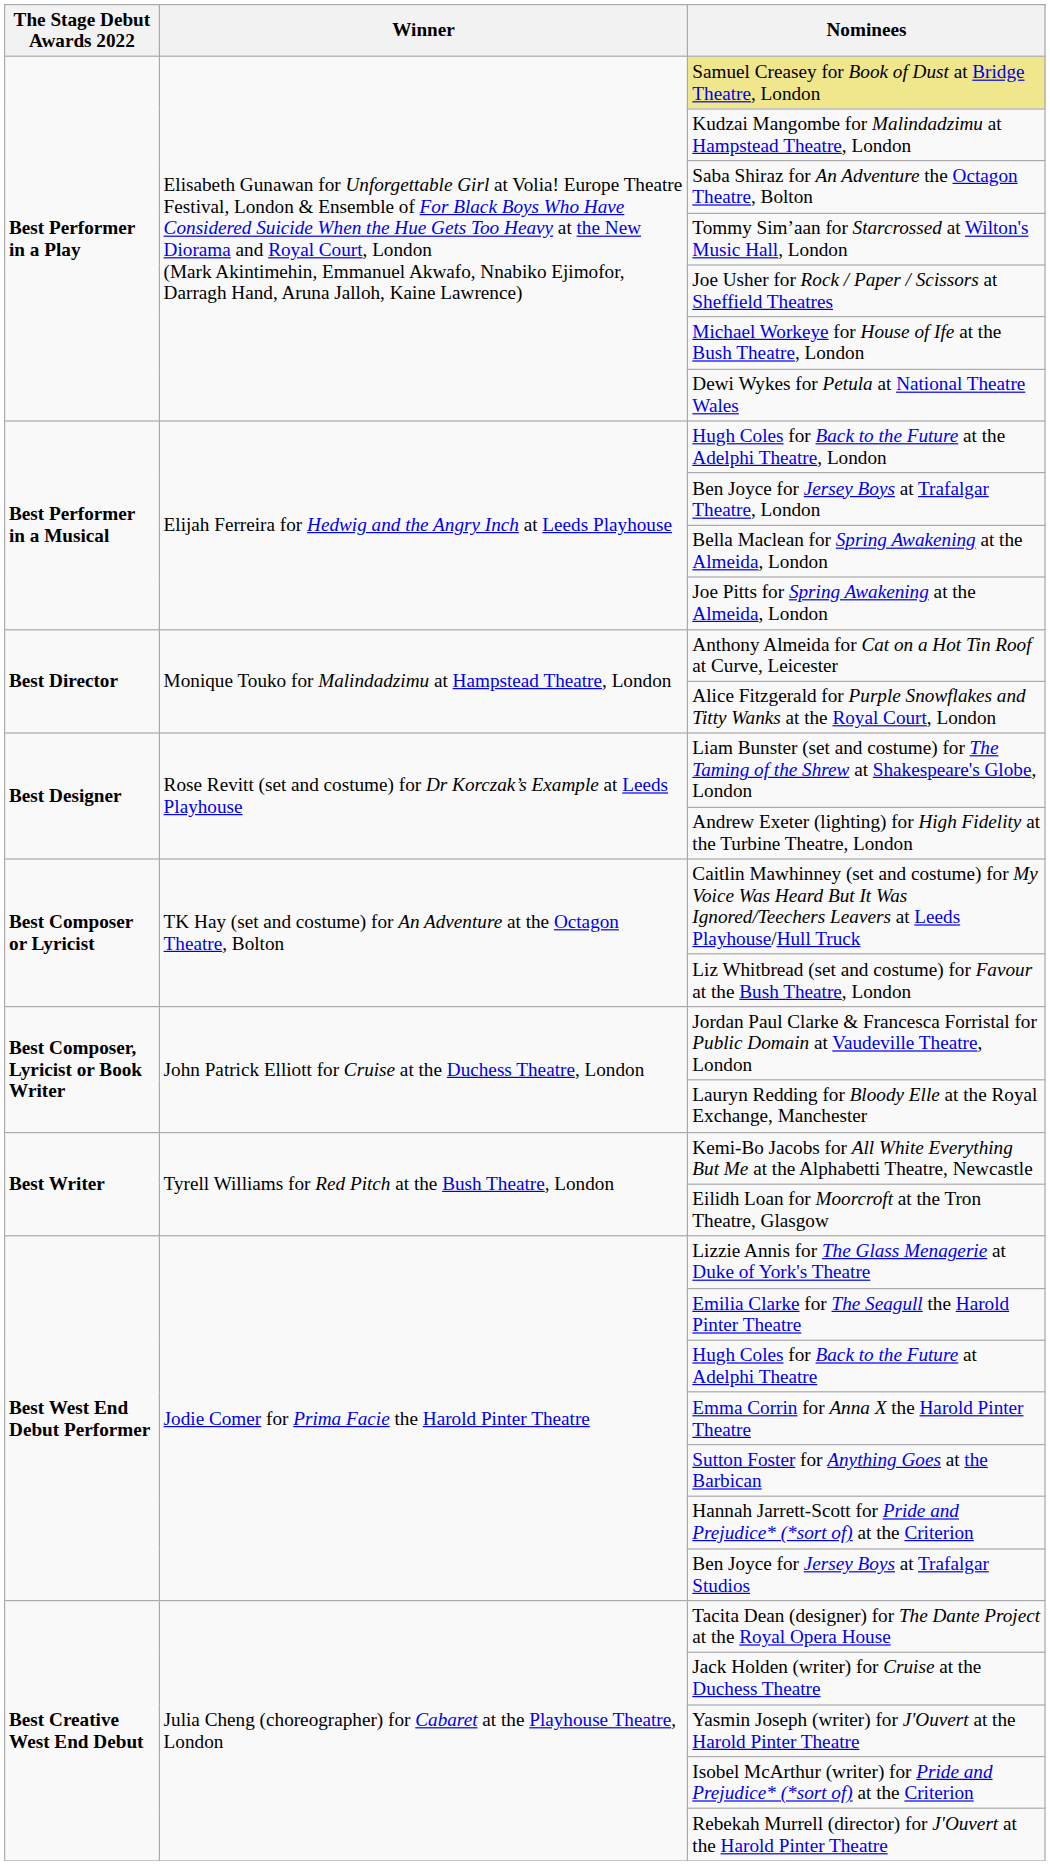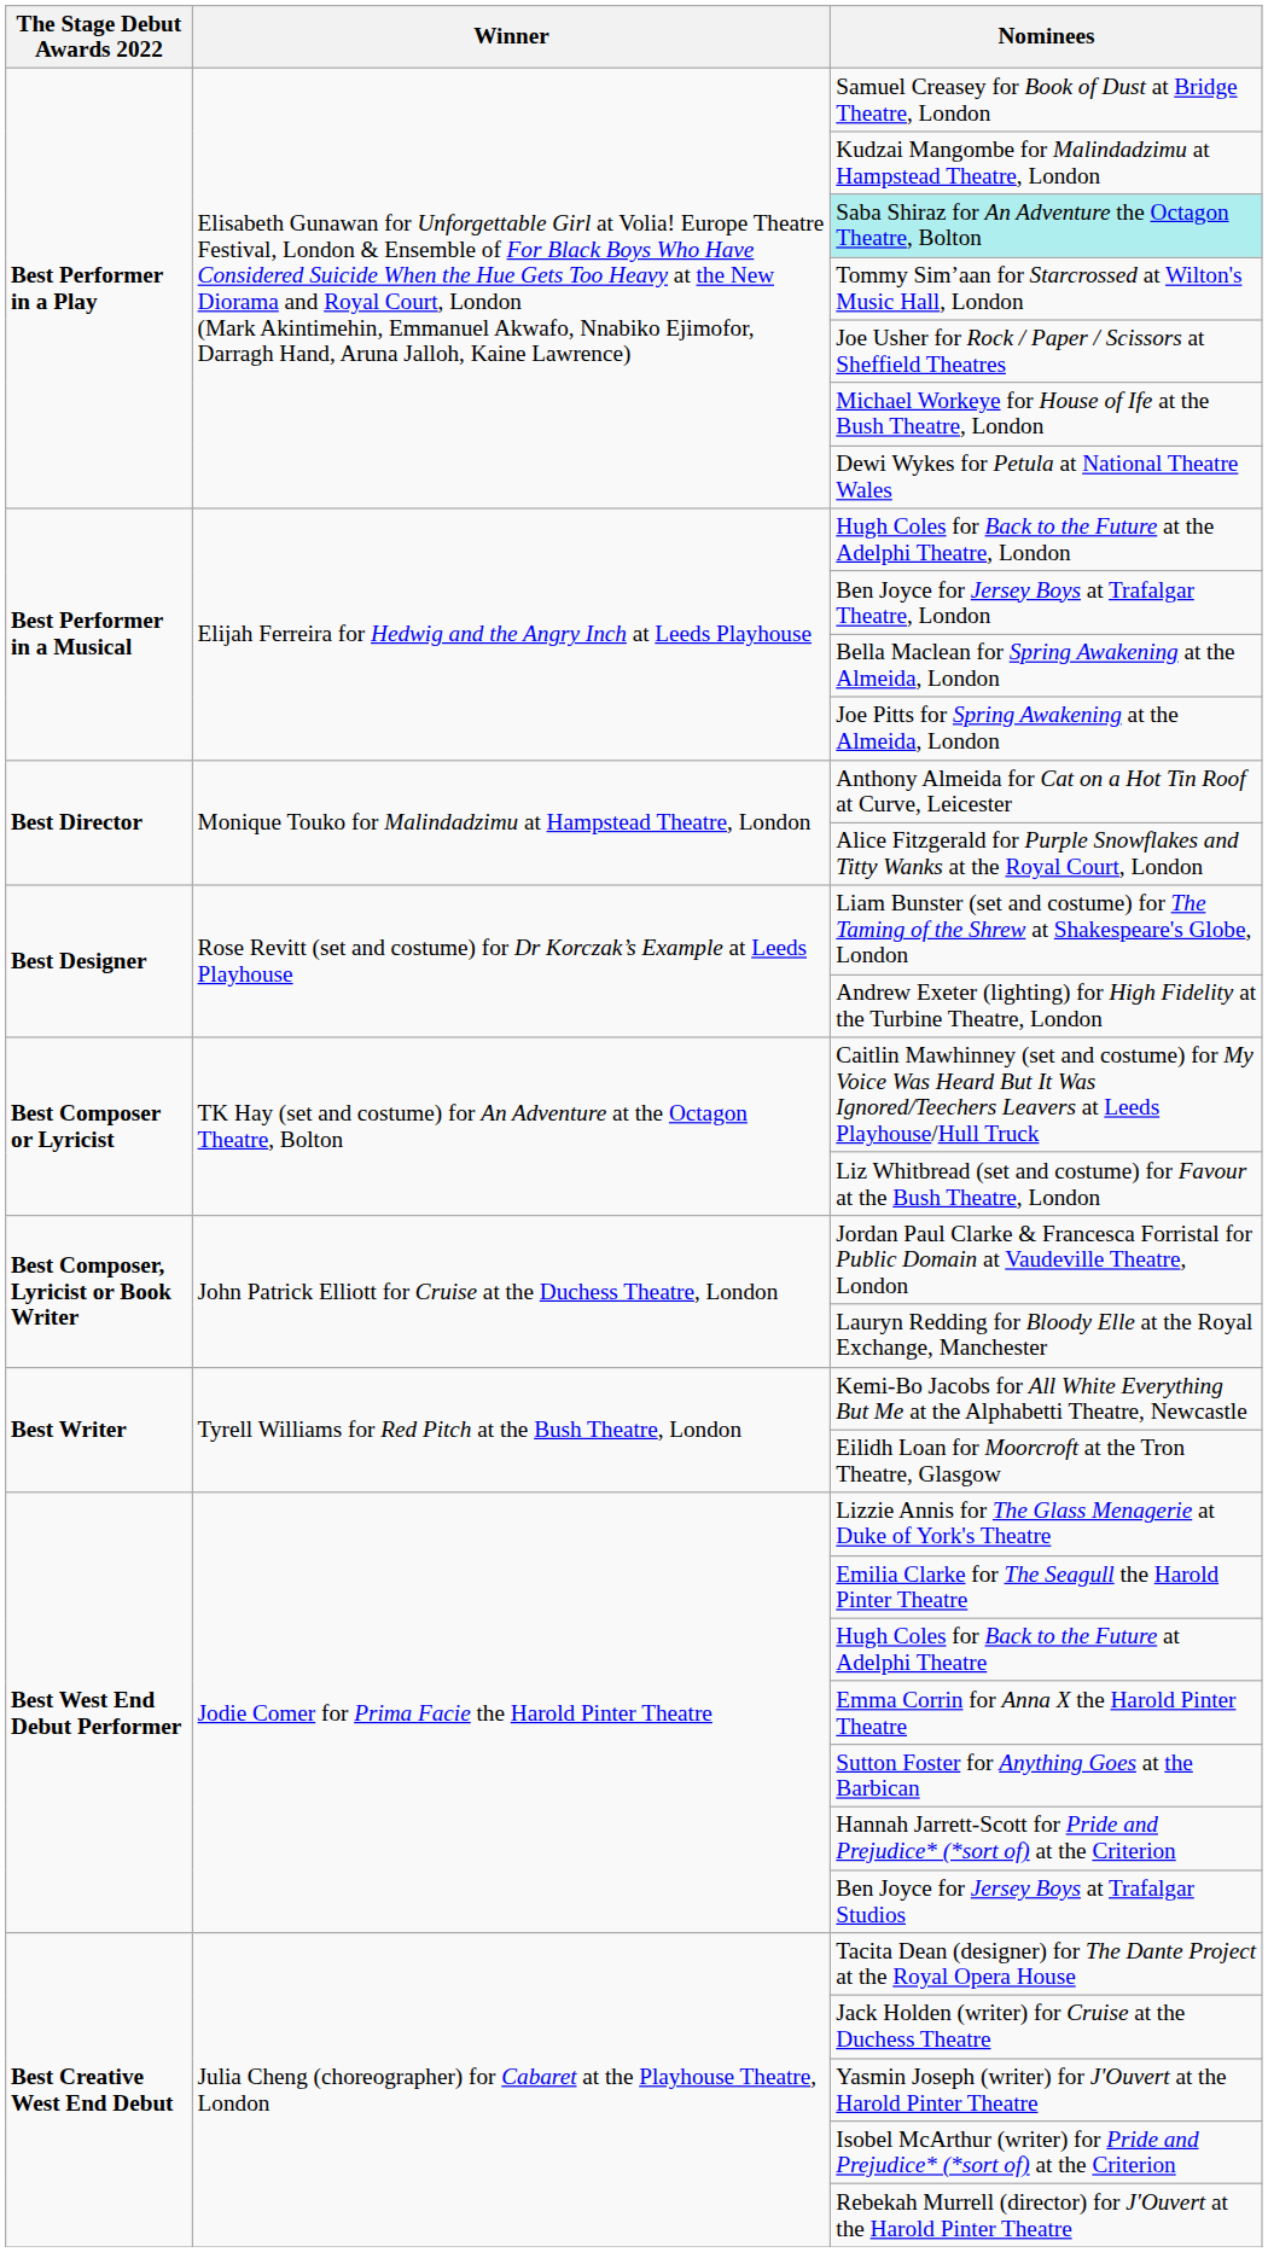Samuel Creasey for Book of Dust at Bridge Theatre, London | Nominees: khaki background -> no background
Saba Shiraz for An Adventure the Octagon Theatre, Bolton | Nominees: no background -> paleturquoise background
